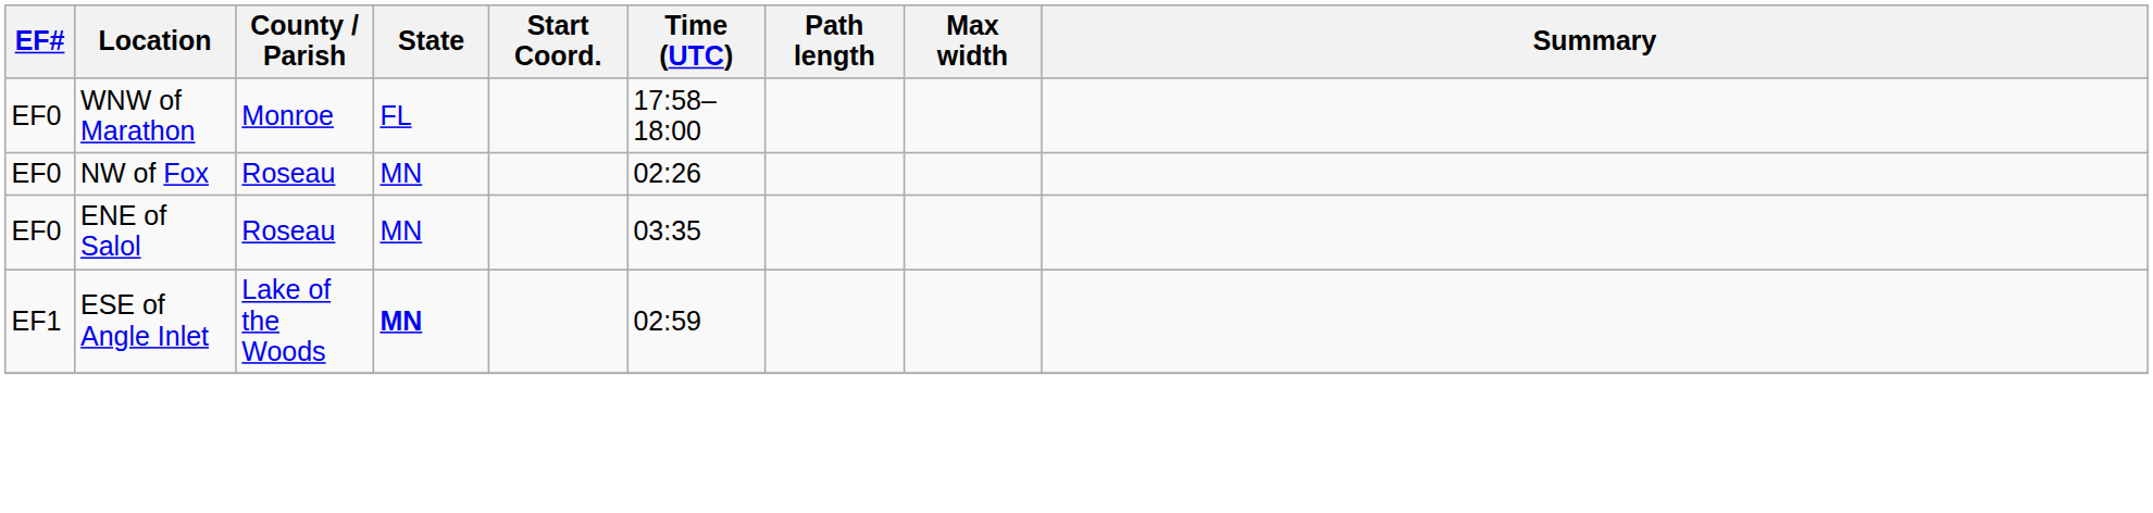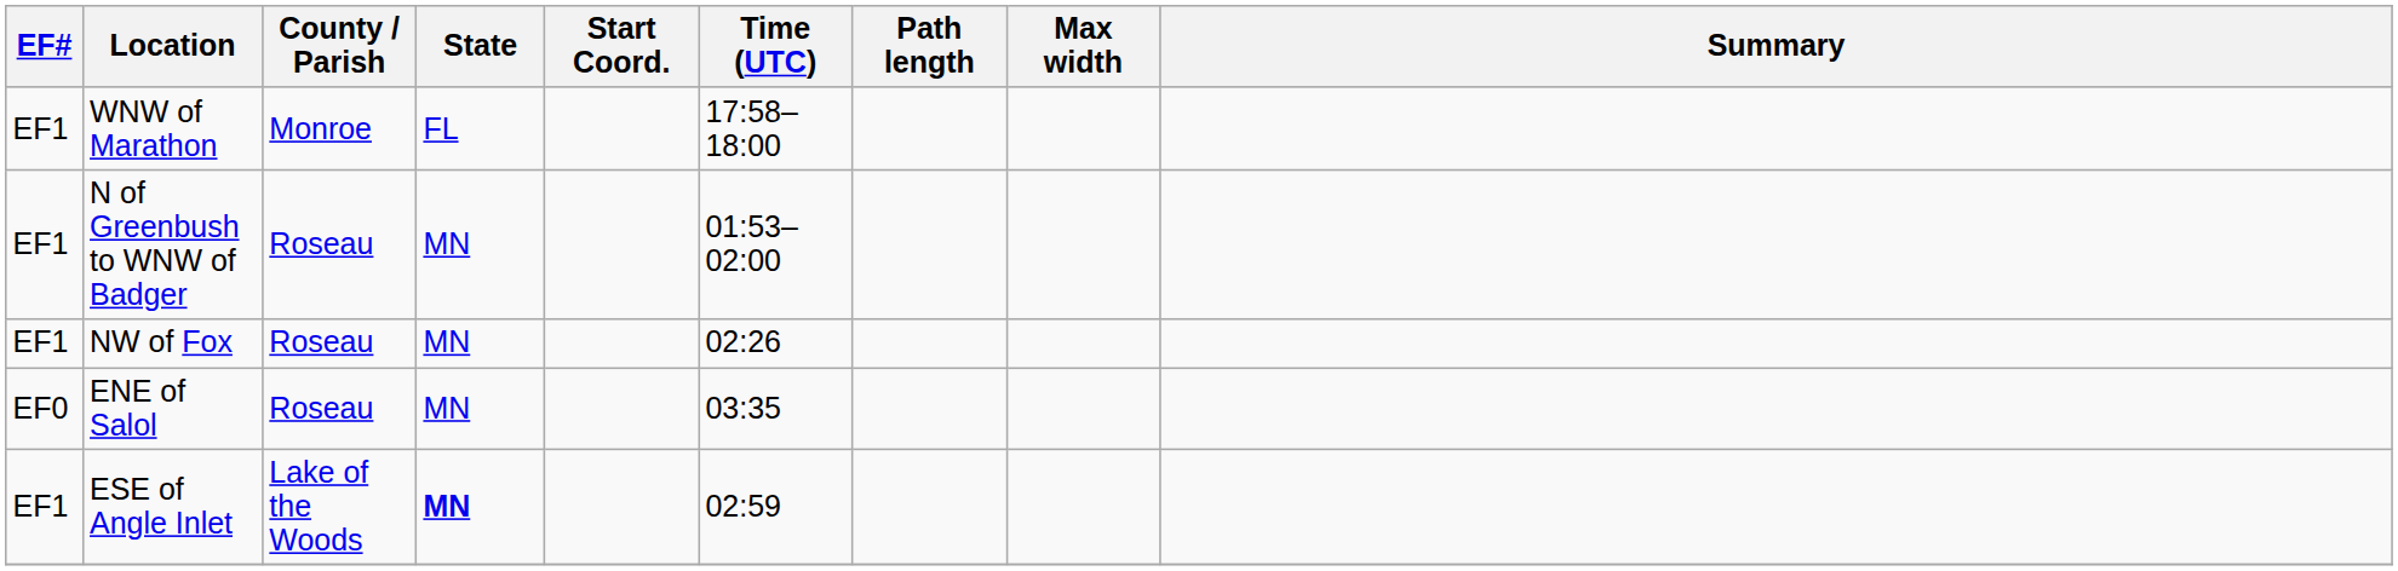WNW of Marathon | EF#: EF0 -> EF1
+ row: EF1 | N of Greenbush to WNW of Badger | Roseau | MN | 01:53–02:00
NW of Fox | EF#: EF0 -> EF1
